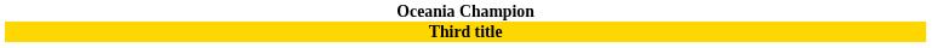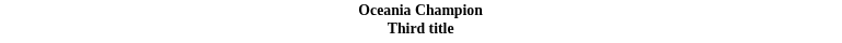row 2 | column 1: gold background -> no background
